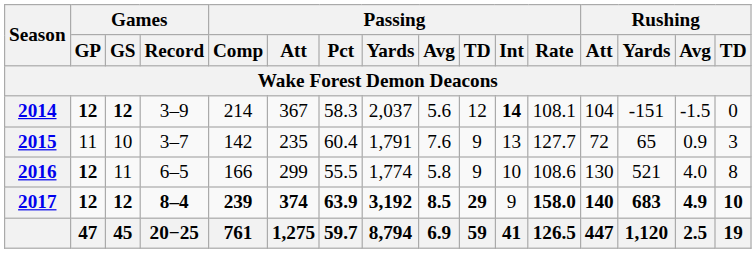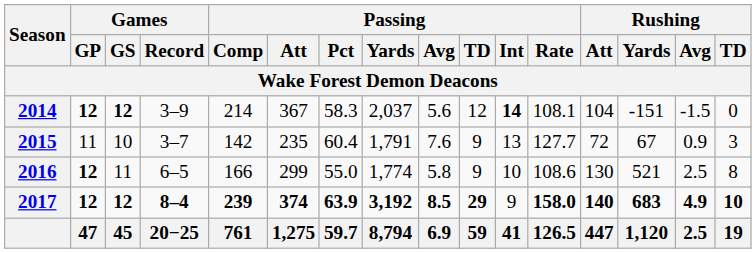2015 | Rushing / Yards / Wake Forest Demon Deacons: 65 -> 67
2016 | Passing / Pct / Wake Forest Demon Deacons: 55.5 -> 55.0
2016 | Rushing / Avg / Wake Forest Demon Deacons: 4.0 -> 2.5
